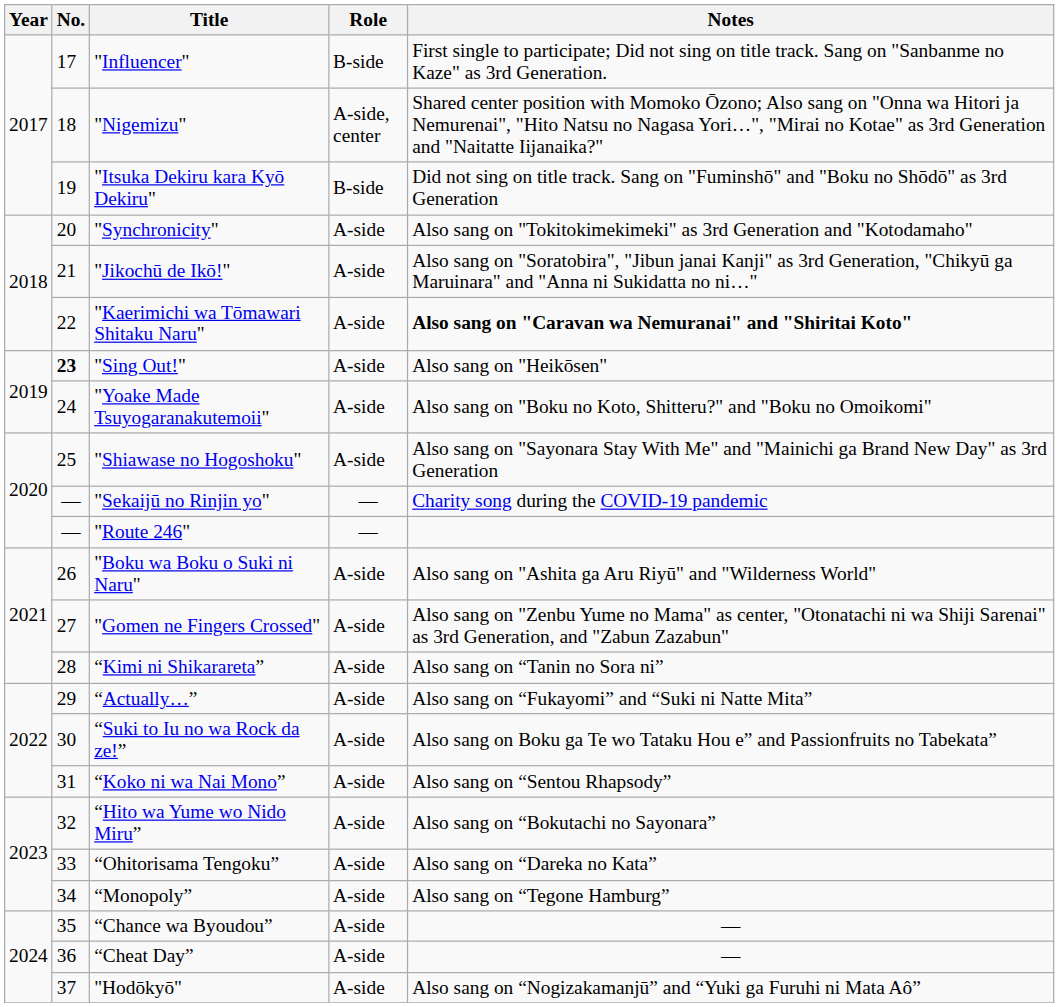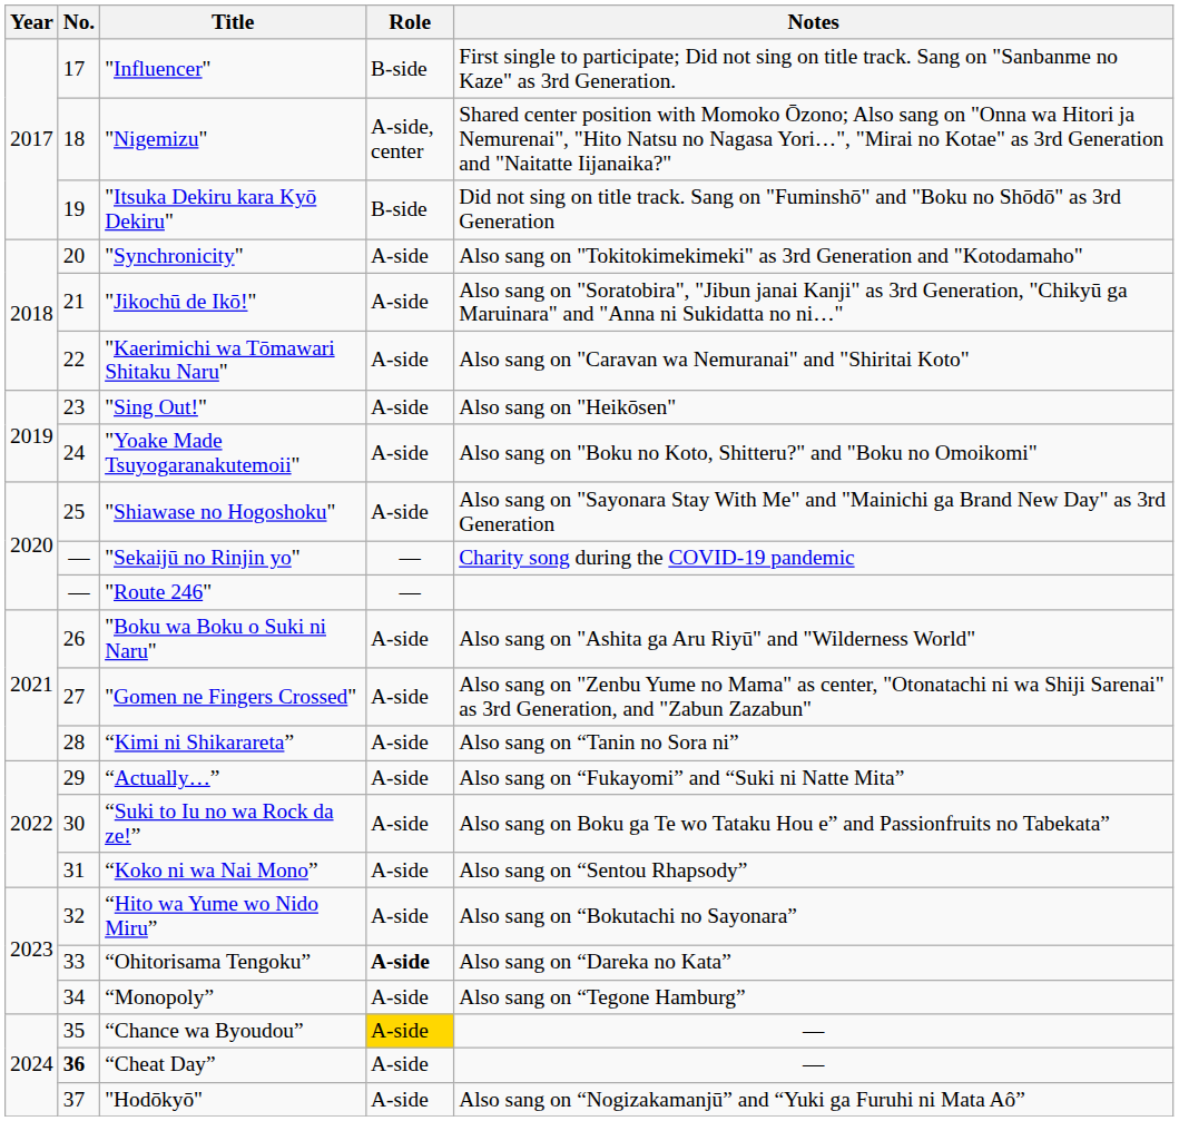"Kaerimichi wa Tōmawari Shitaku Naru" | Notes: bold -> normal
"Sing Out!" | No.: bold -> normal
“Ohitorisama Tengoku” | Role: normal -> bold
“Chance wa Byoudou” | Role: no background -> gold background
“Cheat Day” | No.: normal -> bold
